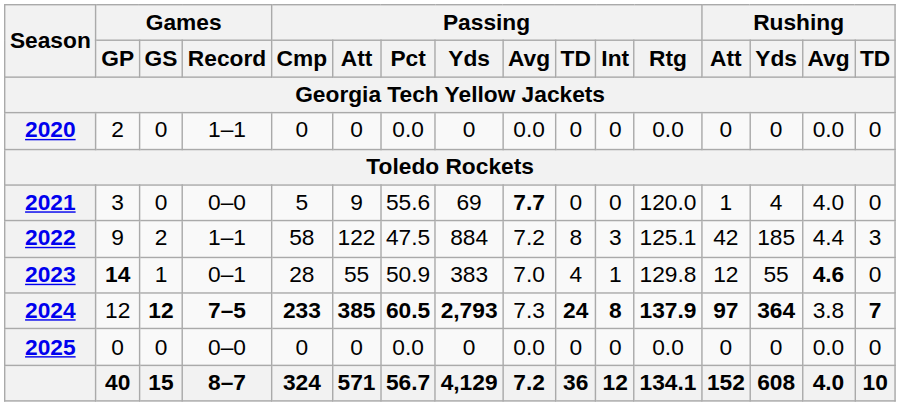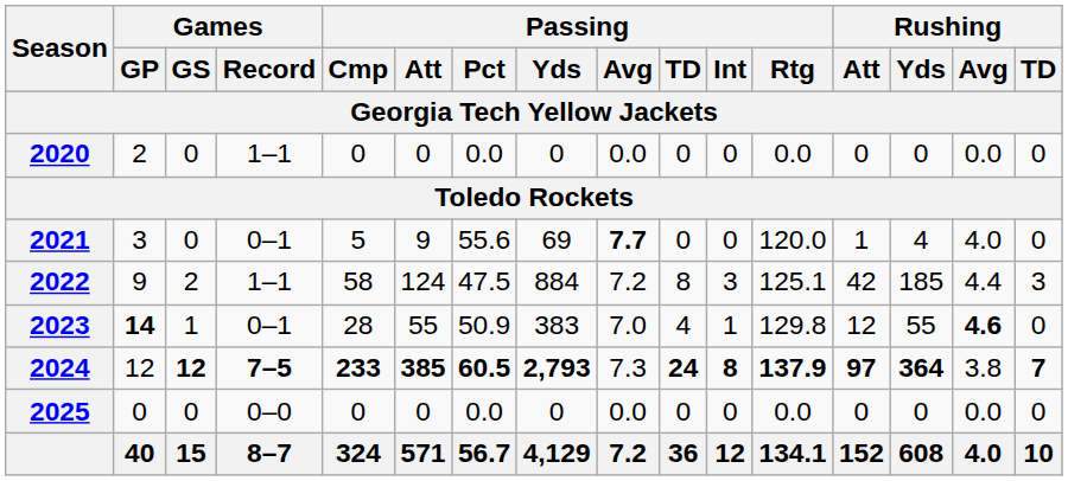2021 | Games / Record / Georgia Tech Yellow Jackets: 0–0 -> 0–1
2022 | Passing / Att / Georgia Tech Yellow Jackets: 122 -> 124
